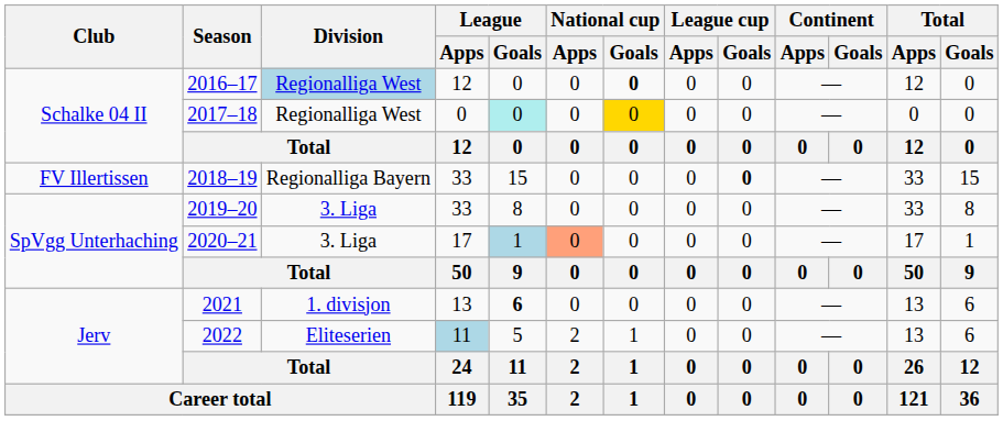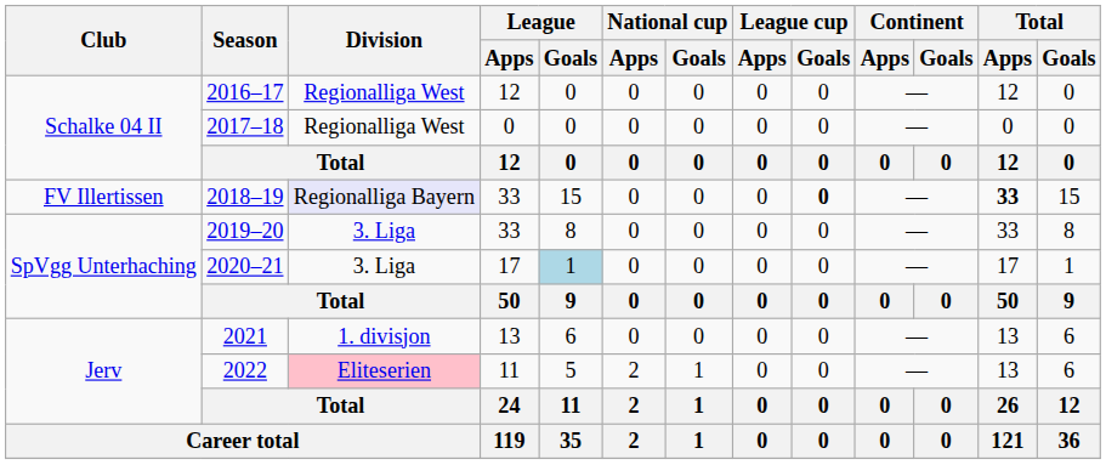2016–17 | Division: lightblue background -> no background
2016–17 | National cup / Goals: bold -> normal
2017–18 | League / Goals: paleturquoise background -> no background
2017–18 | National cup / Goals: gold background -> no background
2018–19 | Division: no background -> lavender background
2018–19 | Total / Apps: normal -> bold
2020–21 | National cup / Apps: lightsalmon background -> no background
2021 | League / Goals: bold -> normal
2022 | Division: no background -> pink background
2022 | League / Apps: lightblue background -> no background
